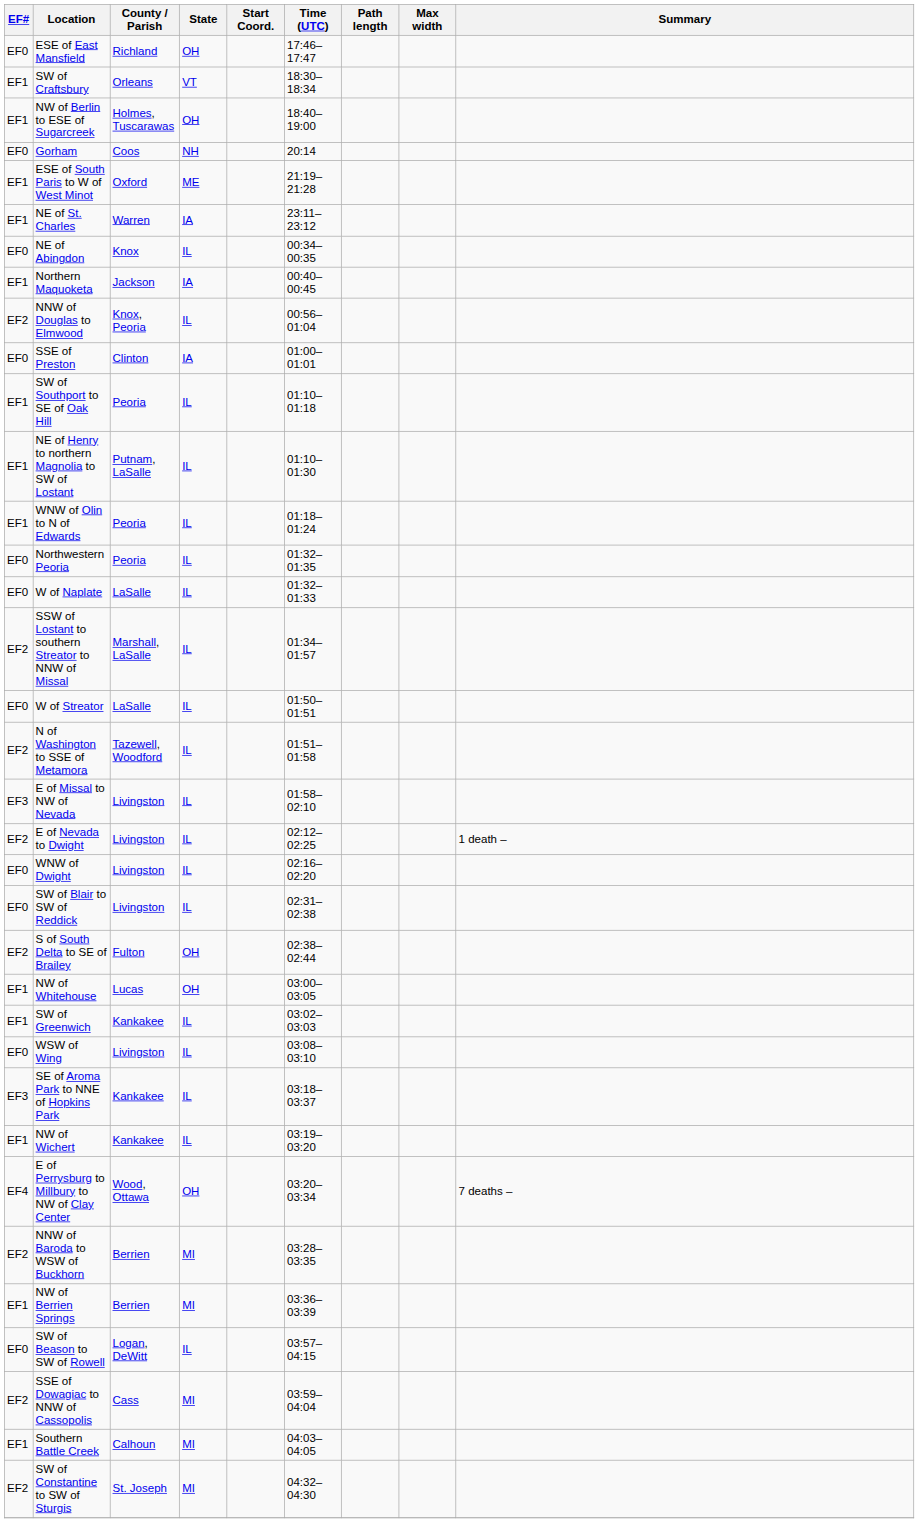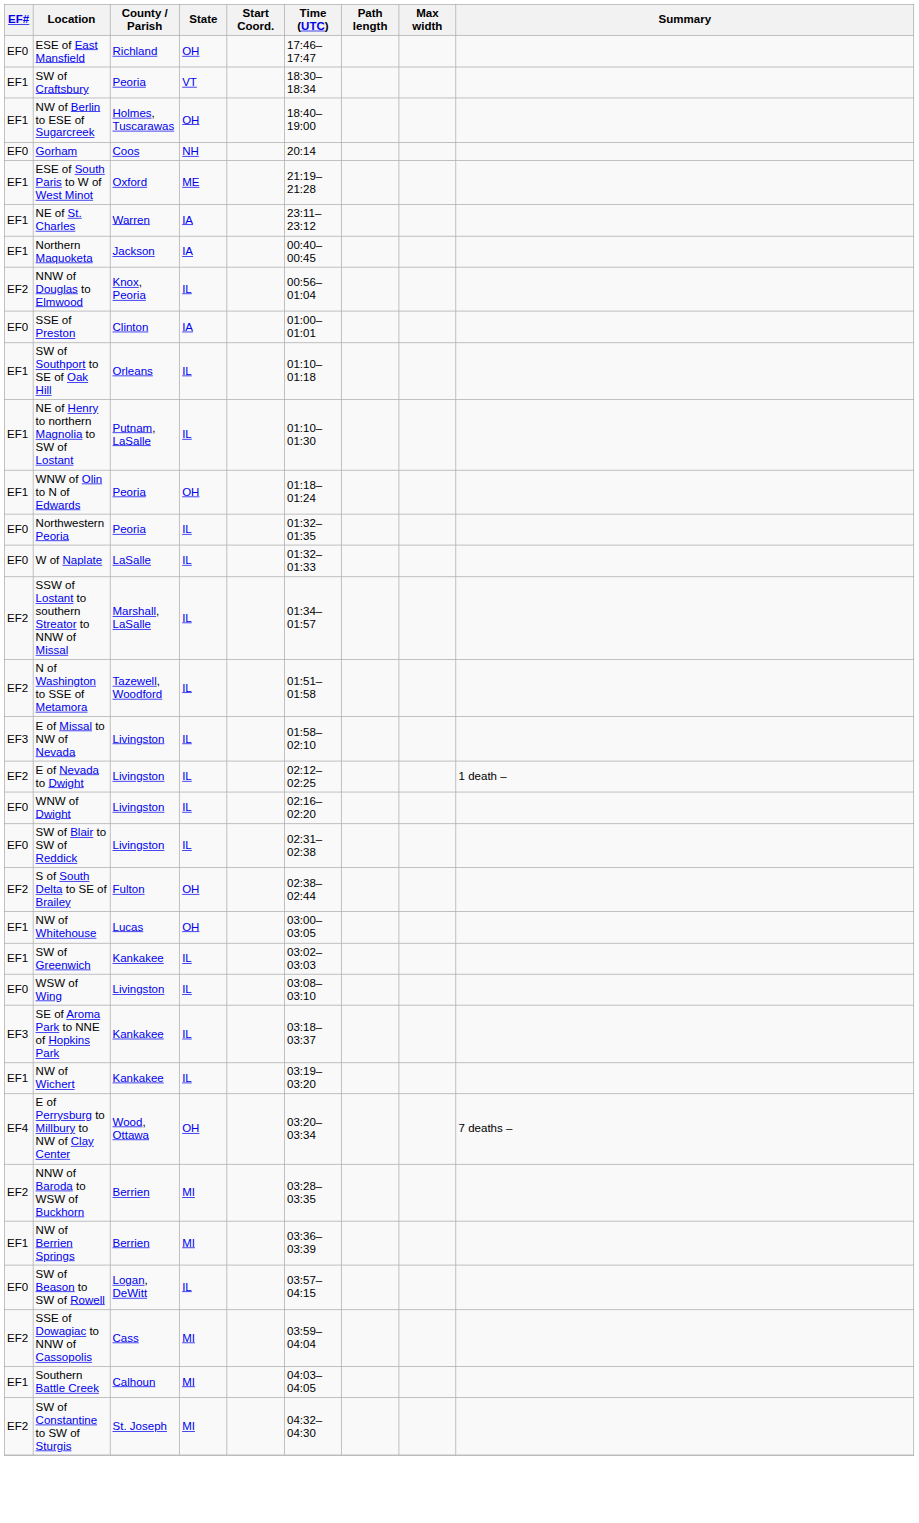SW of Craftsbury | County / Parish: Orleans -> Peoria
- row: EF0 | NE of Abingdon | Knox | IL | 00:34–00:35
SW of Southport to SE of Oak Hill | County / Parish: Peoria -> Orleans
WNW of Olin to N of Edwards | State: IL -> OH
- row: EF0 | W of Streator | LaSalle | IL | 01:50–01:51
